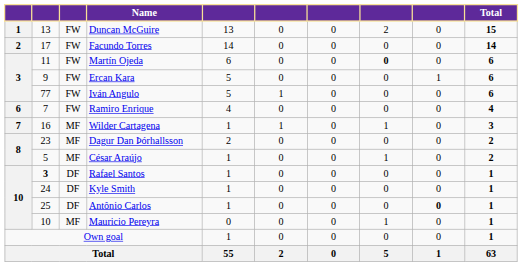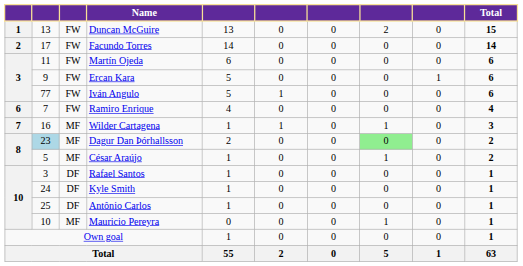Martín Ojeda | column 8: bold -> normal
Dagur Dan Þórhallsson | column 2: no background -> lightblue background
Dagur Dan Þórhallsson | column 8: no background -> lightgreen background
Rafael Santos | column 2: bold -> normal
Antônio Carlos | column 9: bold -> normal
